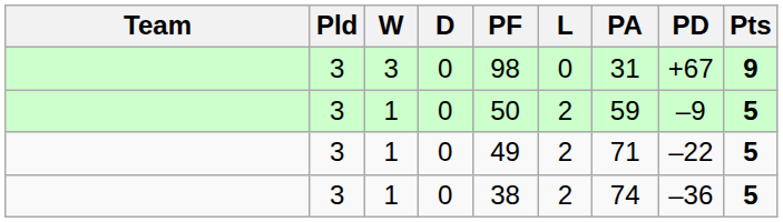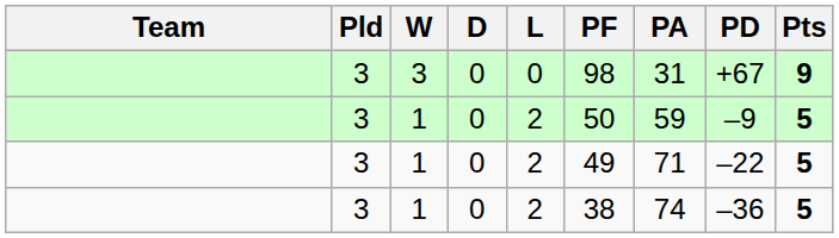columns swapped: L <-> PF
